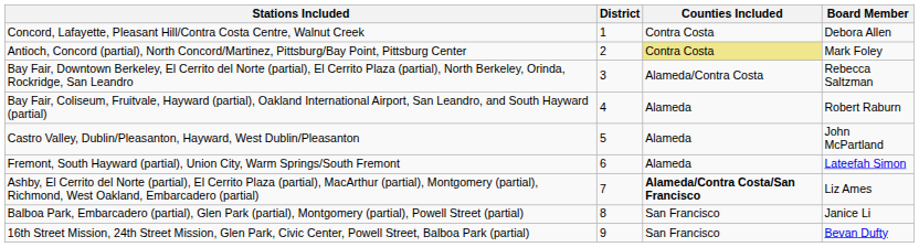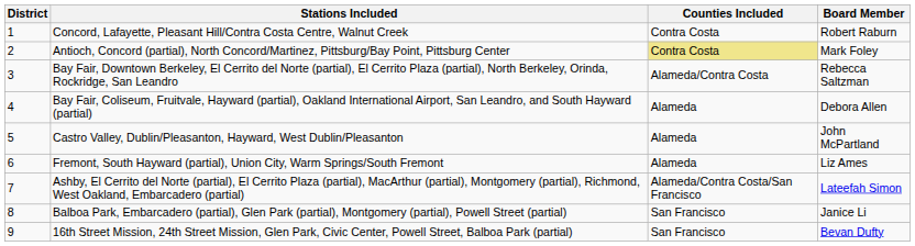columns swapped: District <-> Stations Included
row 2 | Board Member: Debora Allen -> Robert Raburn
row 5 | Board Member: Robert Raburn -> Debora Allen
row 7 | Board Member: Lateefah Simon -> Liz Ames
row 8 | Counties Included: bold -> normal
row 8 | Board Member: Liz Ames -> Lateefah Simon
